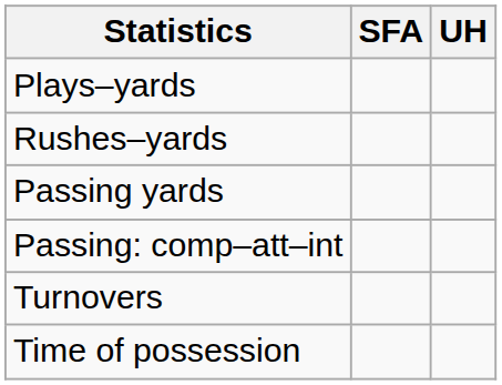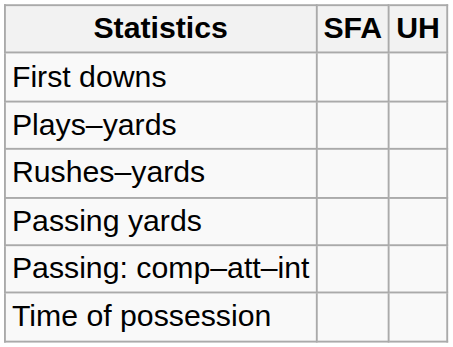+ row: First downs
- row: Turnovers
